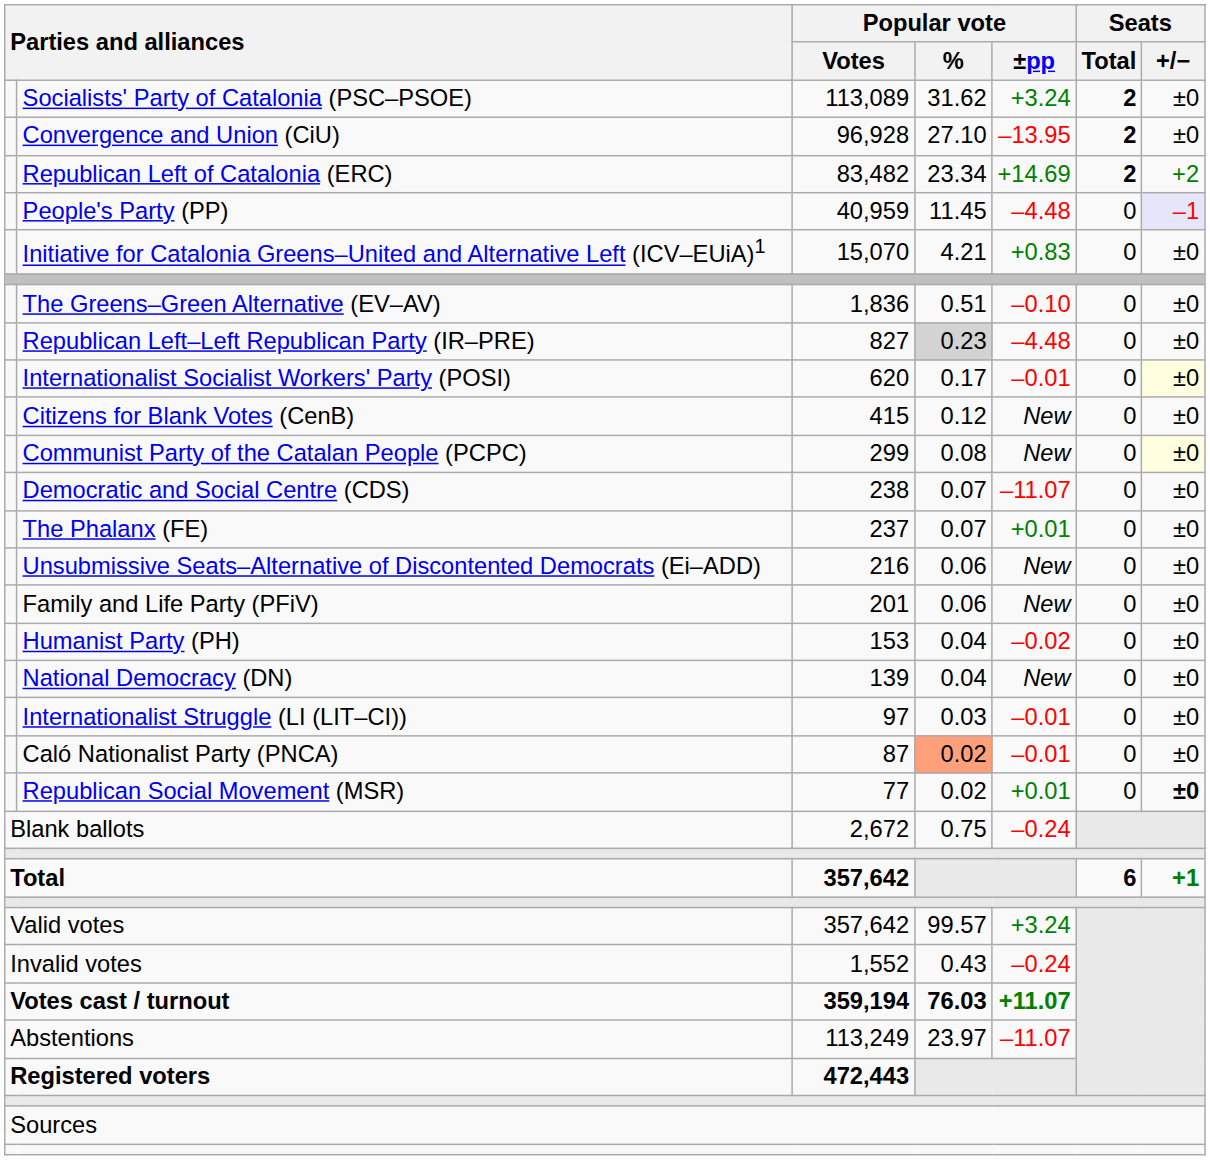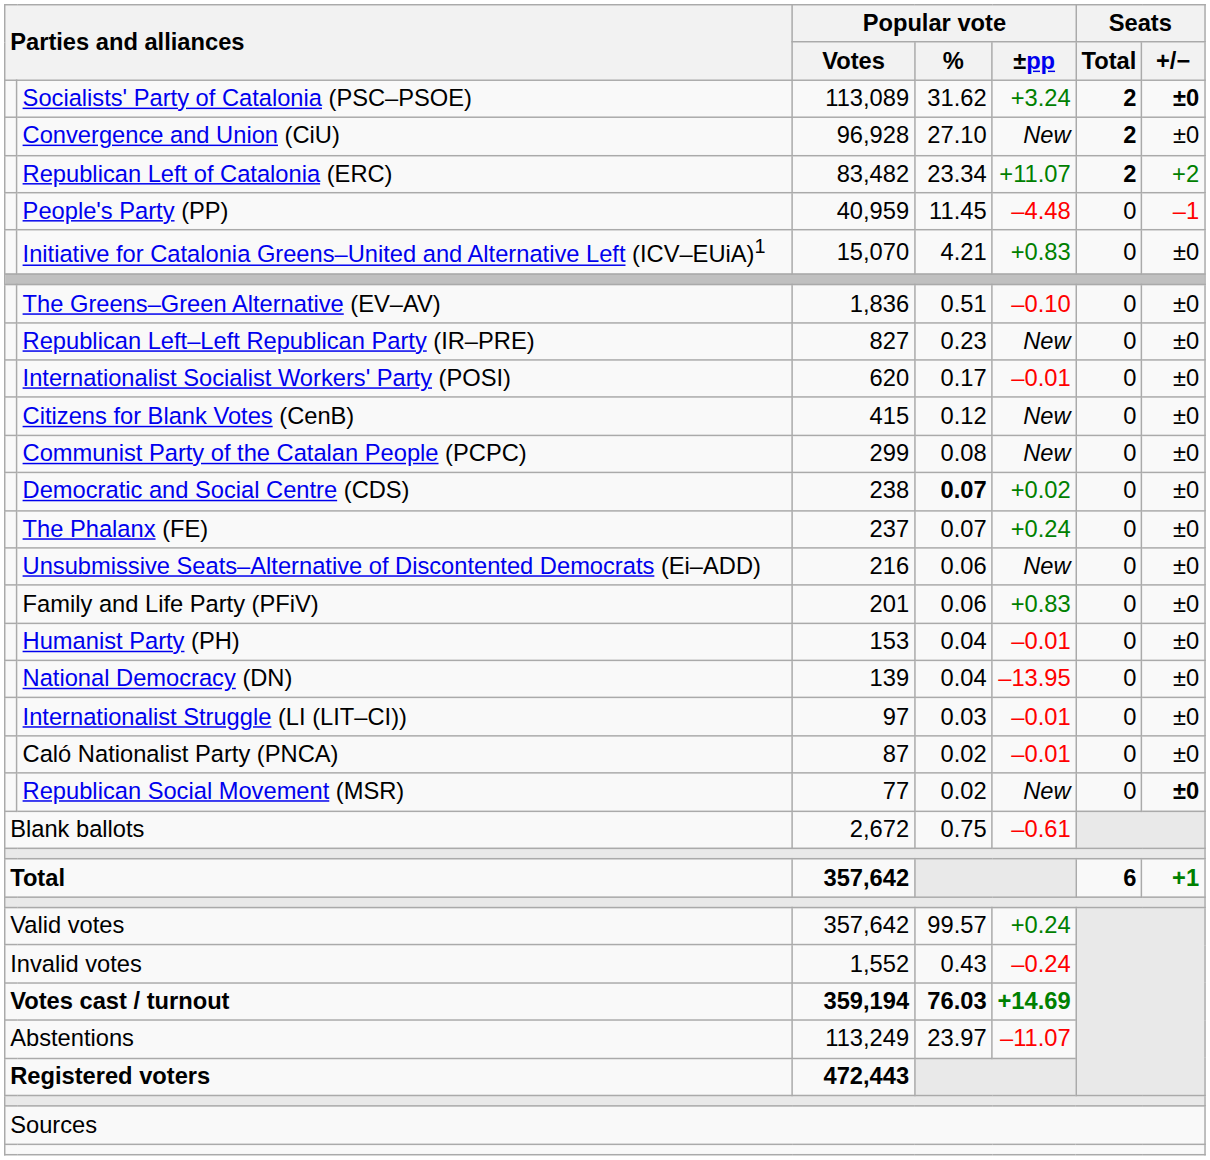Socialists' Party of Catalonia (PSC–PSOE) | Seats / +/−: normal -> bold
Convergence and Union (CiU) | Popular vote / ±pp: –13.95 -> New
Republican Left of Catalonia (ERC) | Popular vote / ±pp: +14.69 -> +11.07
People's Party (PP) | Seats / +/−: lavender background -> no background
Republican Left–Left Republican Party (IR–PRE) | Popular vote / %: lightgrey background -> no background
Republican Left–Left Republican Party (IR–PRE) | Popular vote / ±pp: –4.48 -> New
Internationalist Socialist Workers' Party (POSI) | Seats / +/−: lightyellow background -> no background
Communist Party of the Catalan People (PCPC) | Seats / +/−: lightyellow background -> no background
Democratic and Social Centre (CDS) | Popular vote / %: normal -> bold
Democratic and Social Centre (CDS) | Popular vote / ±pp: –11.07 -> +0.02
The Phalanx (FE) | Popular vote / ±pp: +0.01 -> +0.24
Family and Life Party (PFiV) | Popular vote / ±pp: New -> +0.83
Humanist Party (PH) | Popular vote / ±pp: –0.02 -> –0.01
National Democracy (DN) | Popular vote / ±pp: New -> –13.95
Caló Nationalist Party (PNCA) | Popular vote / %: lightsalmon background -> no background
Republican Social Movement (MSR) | Popular vote / ±pp: +0.01 -> New
Blank ballots | Popular vote / ±pp: –0.24 -> –0.61
Valid votes | Popular vote / ±pp: +3.24 -> +0.24
Votes cast / turnout | Popular vote / ±pp: +11.07 -> +14.69
